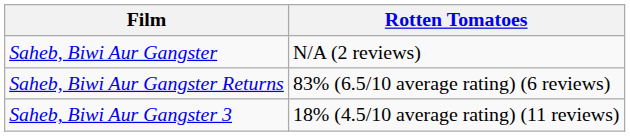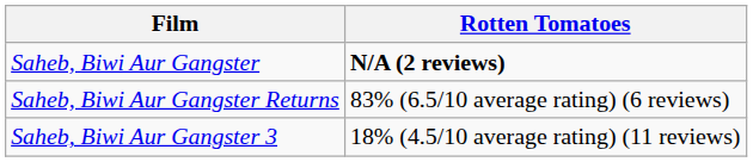Saheb, Biwi Aur Gangster | Rotten Tomatoes: normal -> bold
